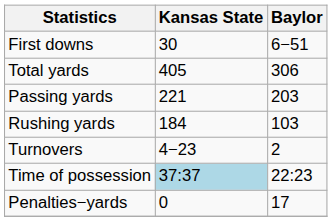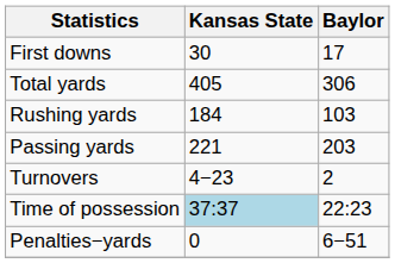First downs | Baylor: 6−51 -> 17
rows swapped: Rushing yards <-> Passing yards
Penalties−yards | Baylor: 17 -> 6−51
